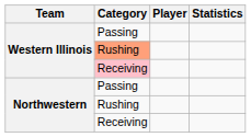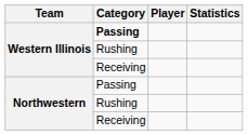Western Illinois / Passing | Category: normal -> bold
Western Illinois / Rushing | Category: lightsalmon background -> no background
Western Illinois / Receiving | Category: pink background -> no background
